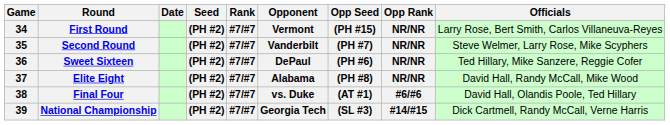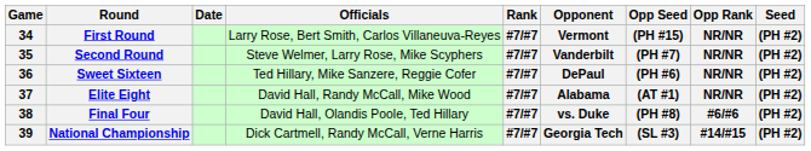columns swapped: Seed <-> Officials
Elite Eight | Opp Seed: (PH #8) -> (AT #1)
Final Four | Opp Seed: (AT #1) -> (PH #8)
